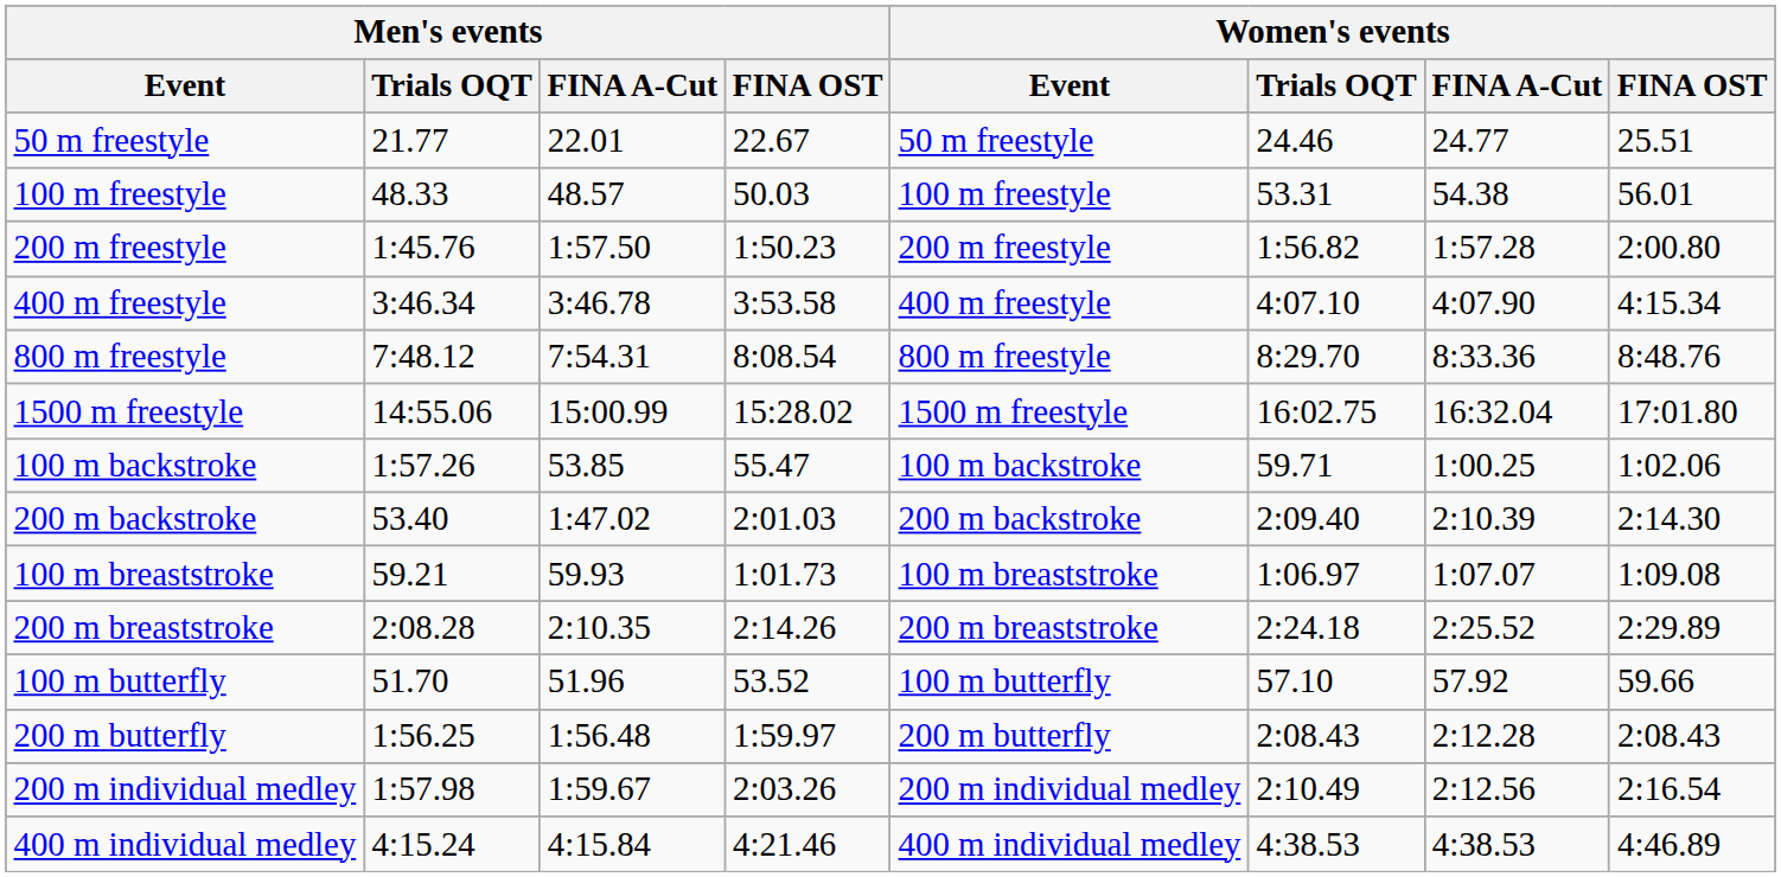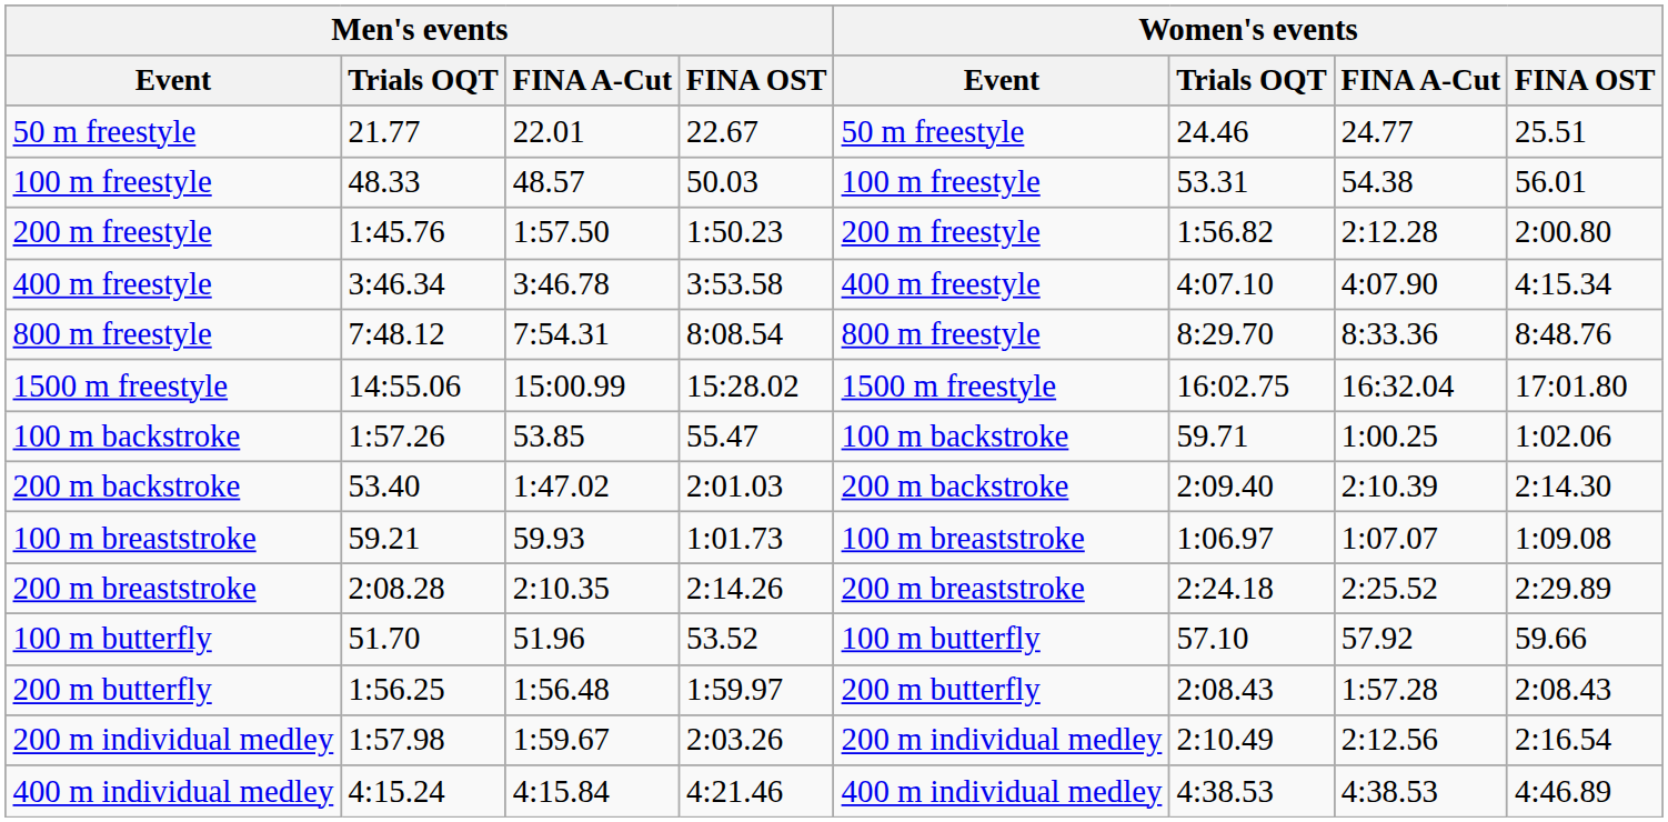row 5 | Women's events / FINA A-Cut: 1:57.28 -> 2:12.28
row 14 | Women's events / FINA A-Cut: 2:12.28 -> 1:57.28
